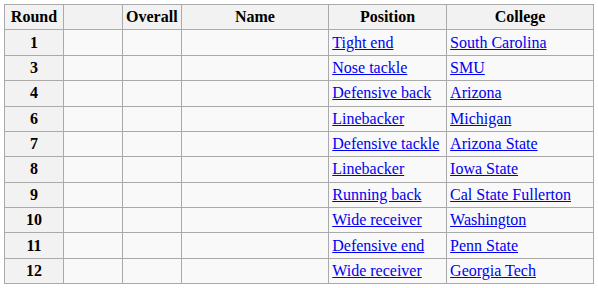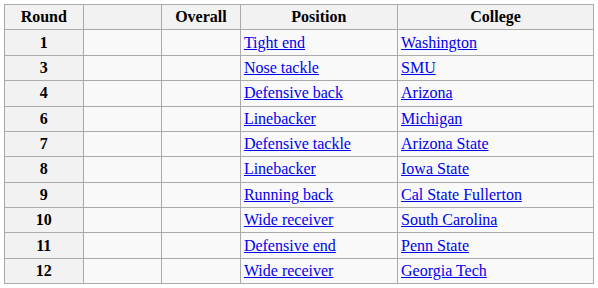- column: Name
1 | College: South Carolina -> Washington
10 | College: Washington -> South Carolina
